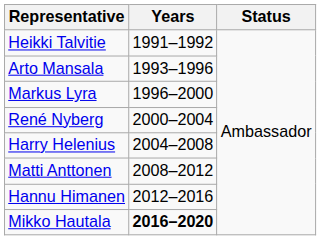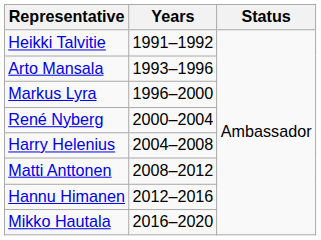Mikko Hautala | Years: bold -> normal
